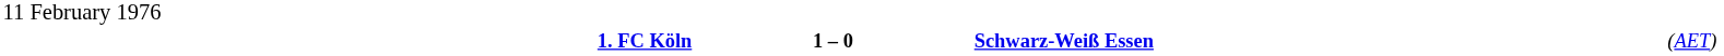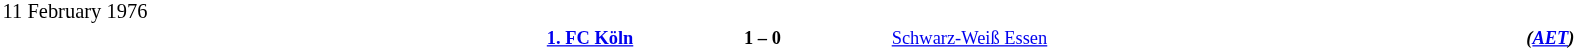1. FC Köln | column 3: bold -> normal
1. FC Köln | column 4: normal -> bold
